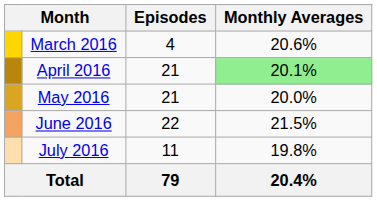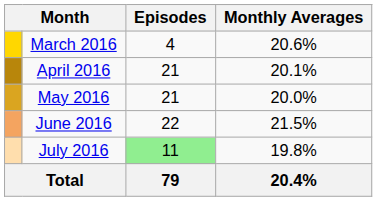April 2016 | Monthly Averages: lightgreen background -> no background
July 2016 | Episodes: no background -> lightgreen background
